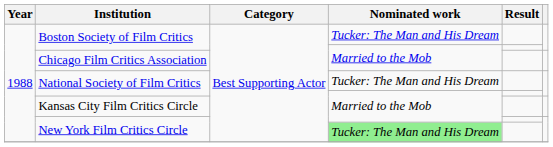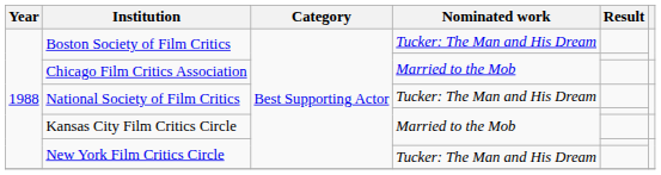New York Film Critics Circle / Tucker: The Man and His Dream | Nominated work: lightgreen background -> no background
